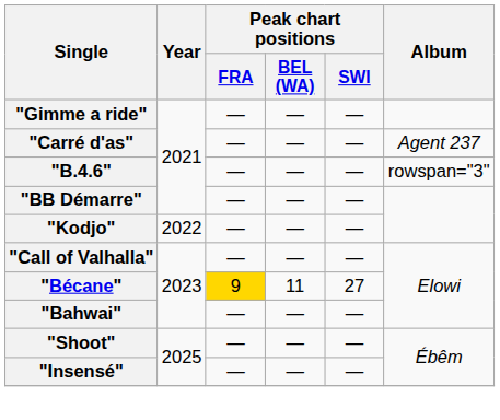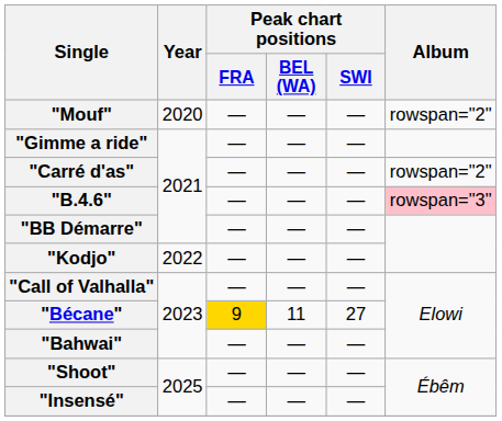+ row: "Mouf" | 2020 | — | — | — | rowspan="2"
"Carré d'as" | Album: Agent 237 -> rowspan="2"
"B.4.6" | Album: no background -> pink background
